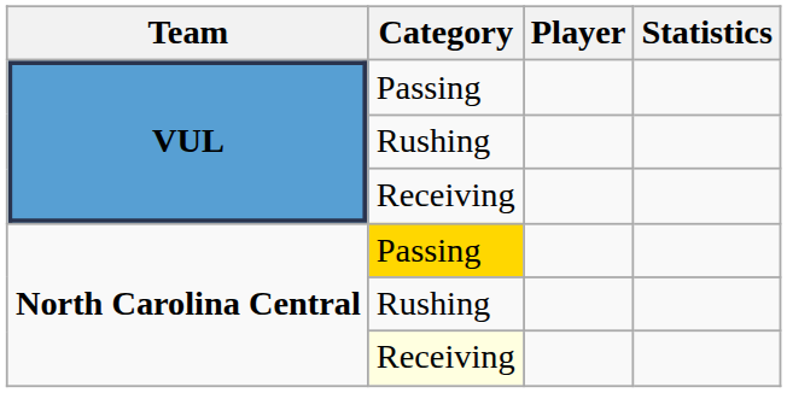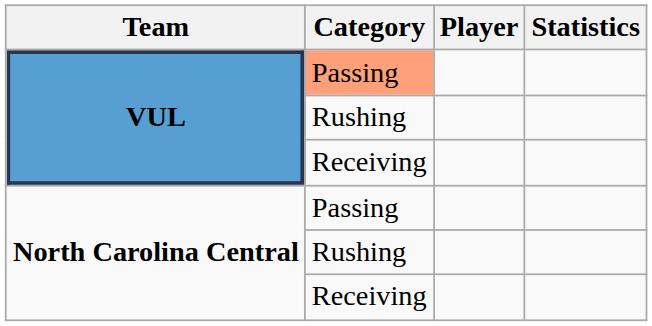VUL / Passing | Category: no background -> lightsalmon background
North Carolina Central / Passing | Category: gold background -> no background
North Carolina Central / Receiving | Category: lightyellow background -> no background
